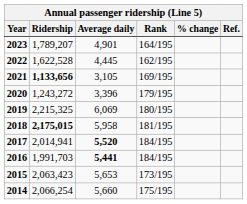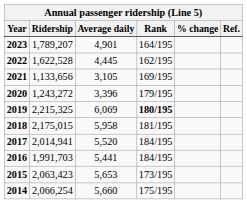2021 | Ridership: bold -> normal
2019 | Rank: normal -> bold
2018 | Ridership: bold -> normal
2017 | Average daily: bold -> normal
2016 | Average daily: bold -> normal
